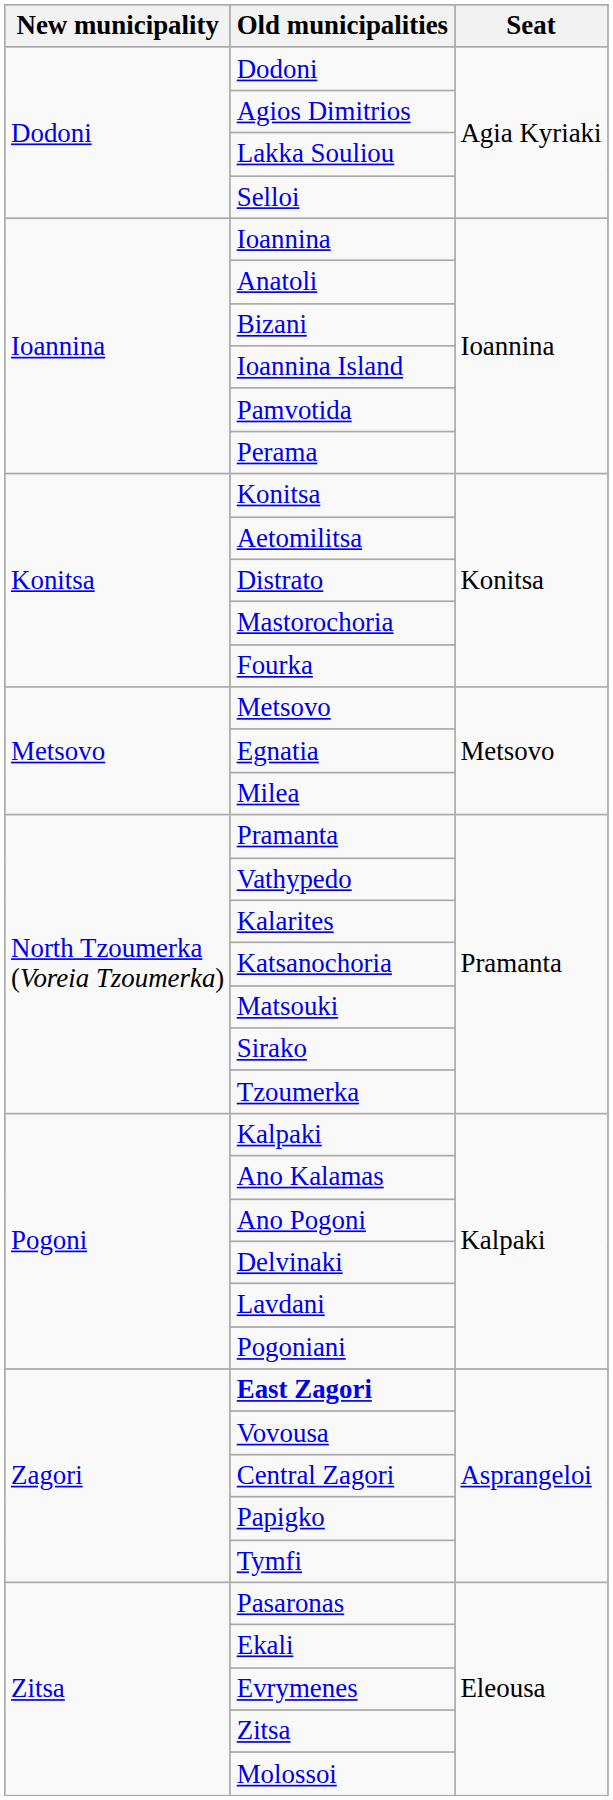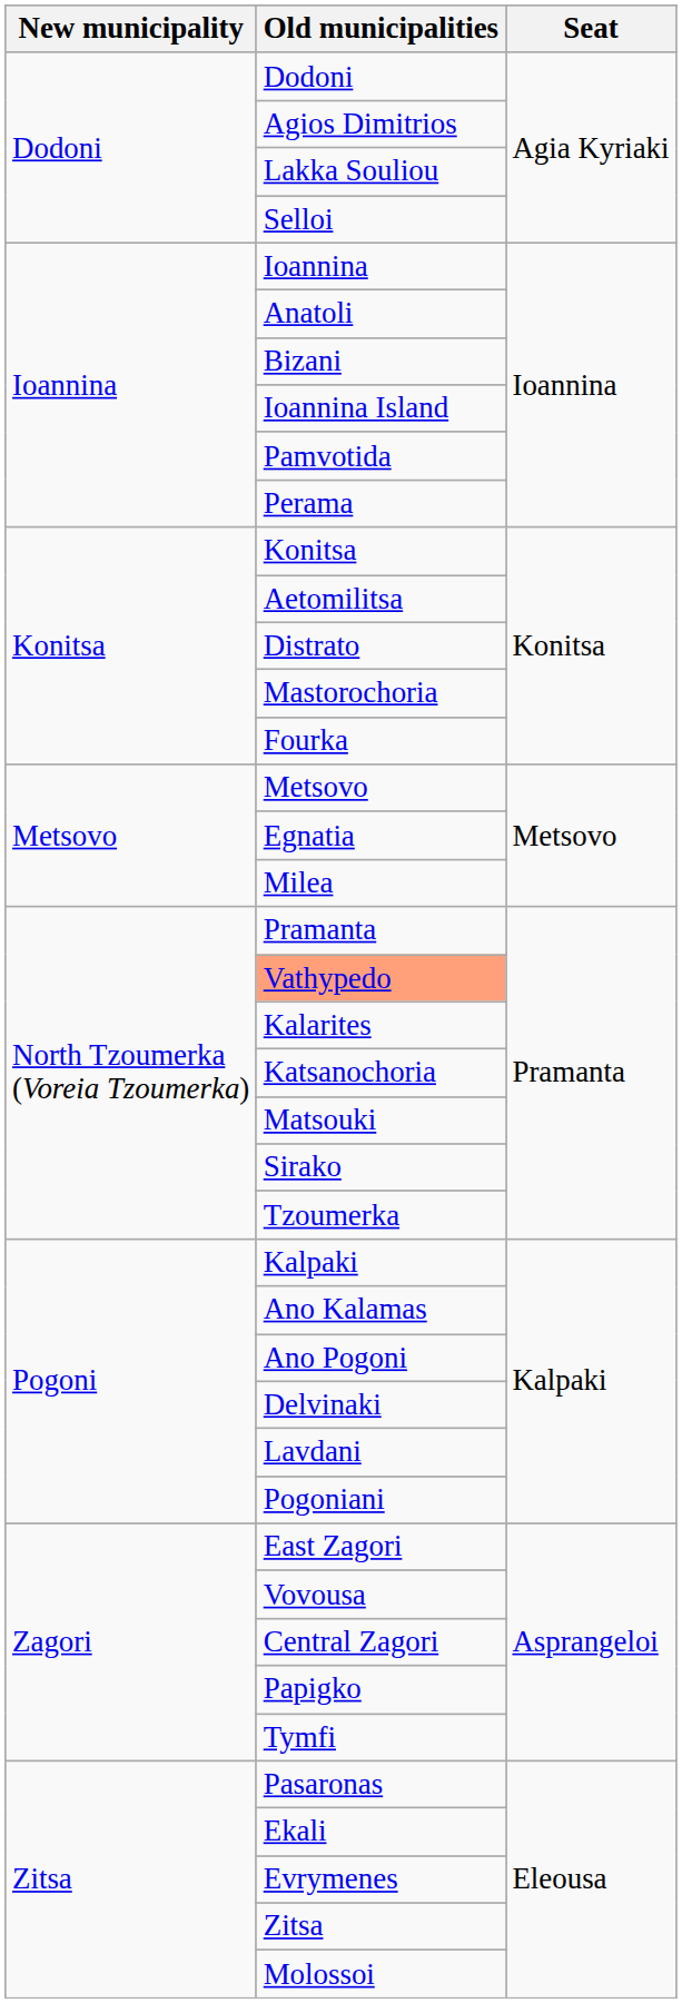Vathypedo | Old municipalities: no background -> lightsalmon background
East Zagori | Old municipalities: bold -> normal
